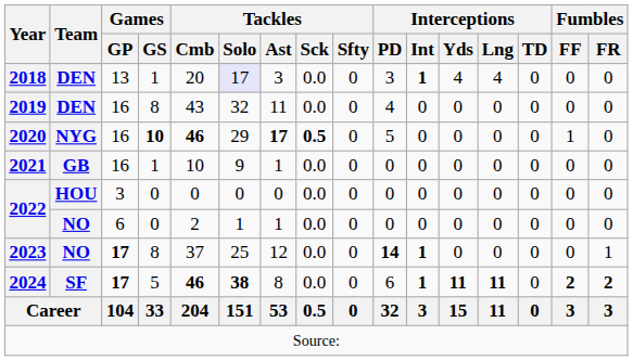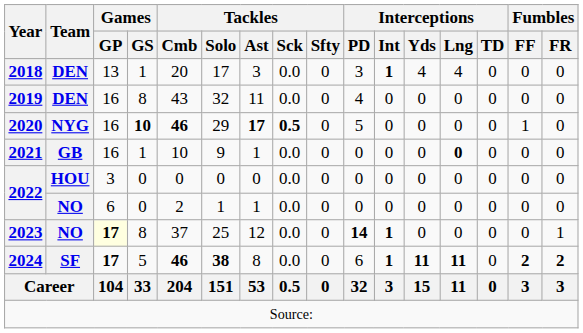2018 | Tackles / Solo: lavender background -> no background
2021 | Interceptions / Lng: normal -> bold
2023 | Games / GP: no background -> lightyellow background
